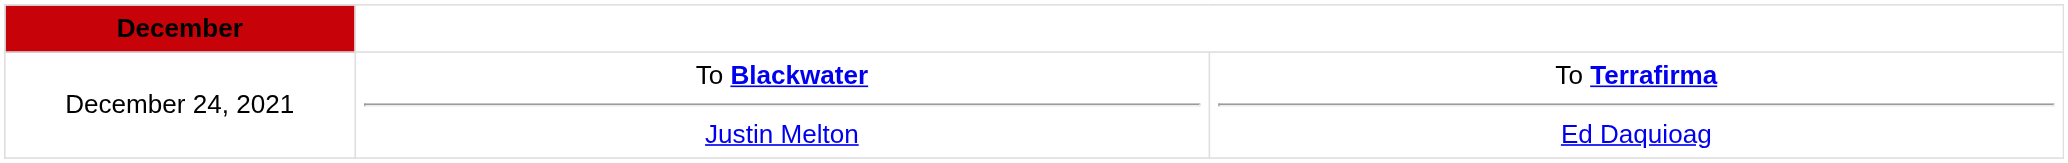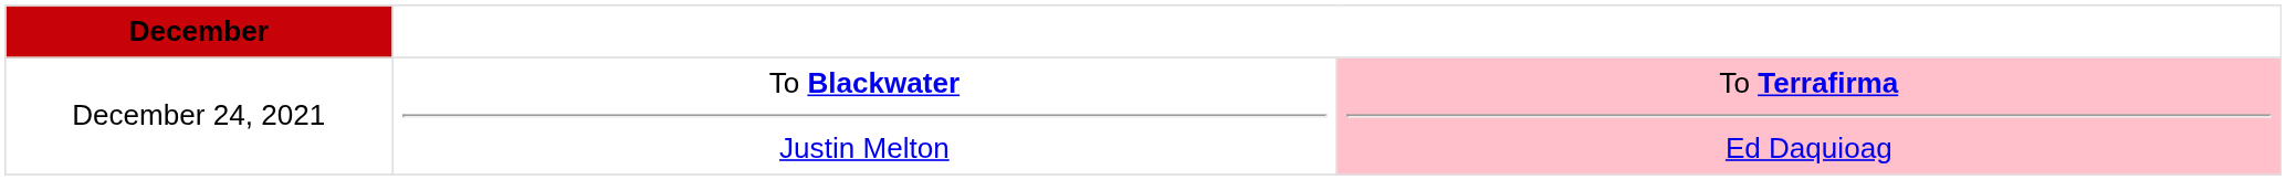December 24, 2021 | column 3: no background -> pink background
